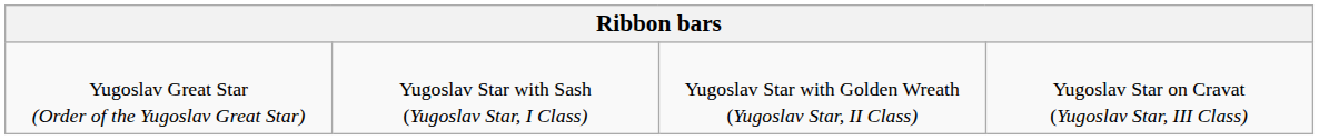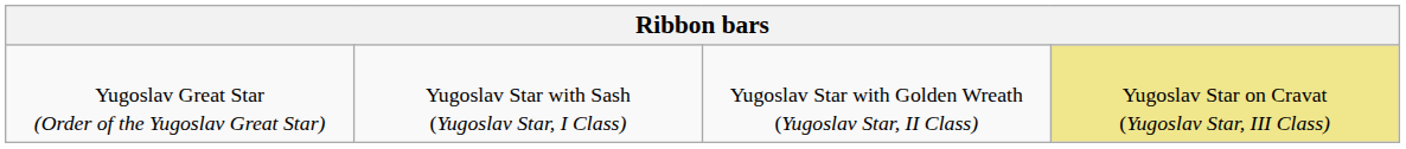Yugoslav Great Star (Order of the Yugoslav Great Star) | column 4: no background -> khaki background
